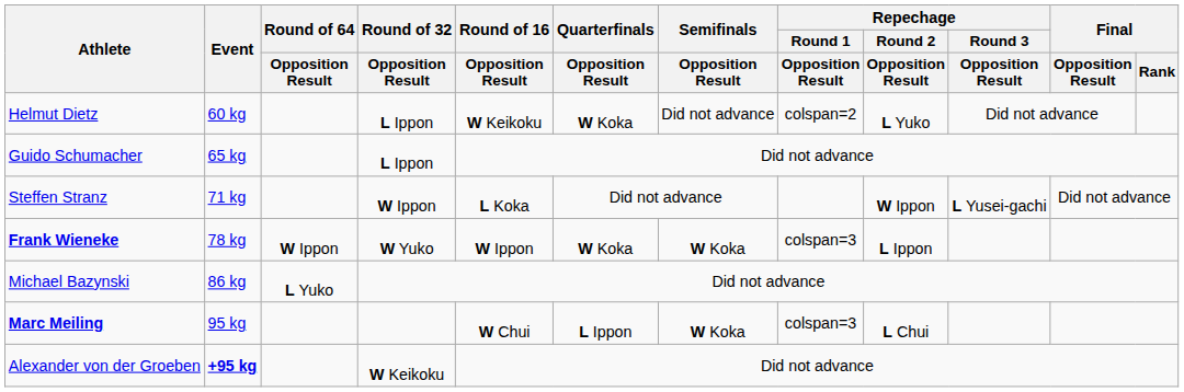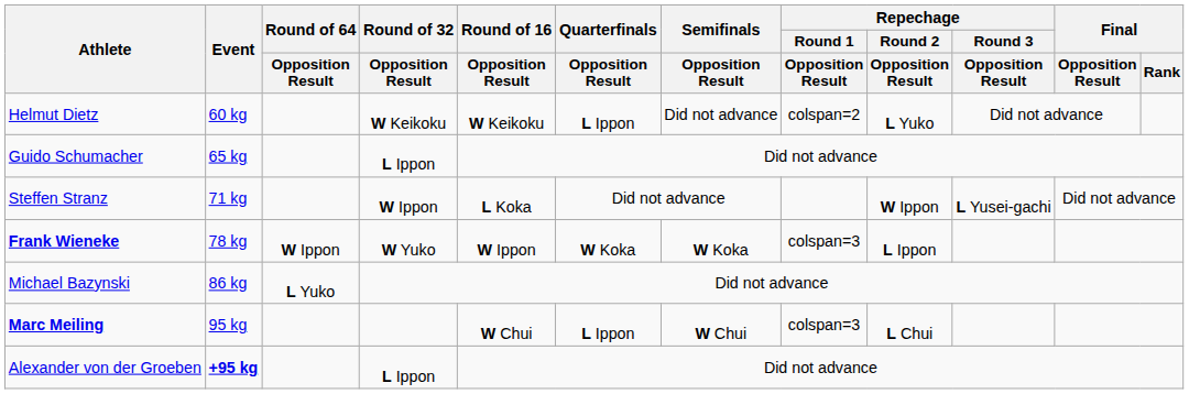Helmut Dietz | Round of 32 / Opposition Result: L Ippon -> W Keikoku
Helmut Dietz | Quarterfinals / Opposition Result: W Koka -> L Ippon
Marc Meiling | Semifinals / Opposition Result: W Koka -> W Chui
Alexander von der Groeben | Round of 32 / Opposition Result: W Keikoku -> L Ippon
